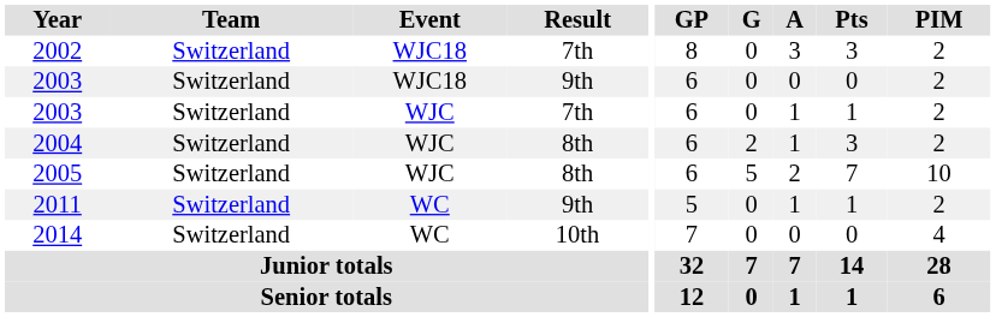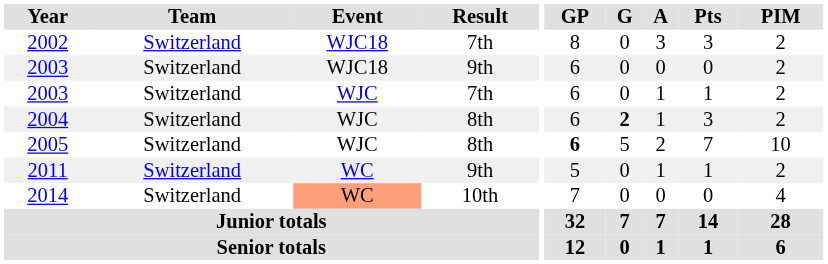2004 | G: normal -> bold
2005 | GP: normal -> bold
2014 | Event: no background -> lightsalmon background
